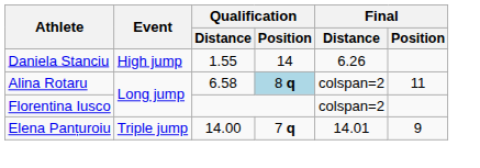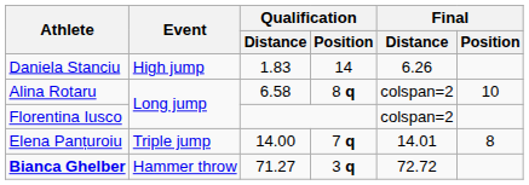Daniela Stanciu | Qualification / Distance: 1.55 -> 1.83
Alina Rotaru | Qualification / Position: lightblue background -> no background
Alina Rotaru | Final / Position: 11 -> 10
Elena Panțuroiu | Final / Position: 9 -> 8
+ row: Bianca Ghelber | Hammer throw | 71.27 | 3 q | 72.72
